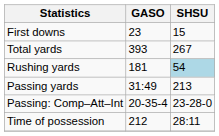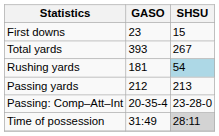Passing yards | GASO: 31:49 -> 212
Time of possession | GASO: 212 -> 31:49
Time of possession | SHSU: no background -> lightgrey background
